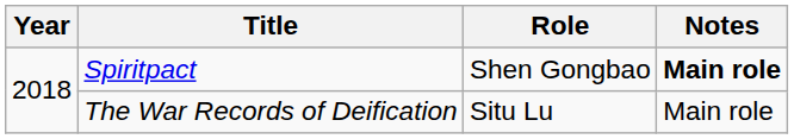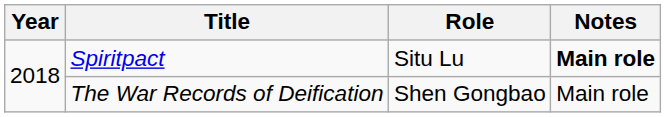Spiritpact | Role: Shen Gongbao -> Situ Lu
The War Records of Deification | Role: Situ Lu -> Shen Gongbao
